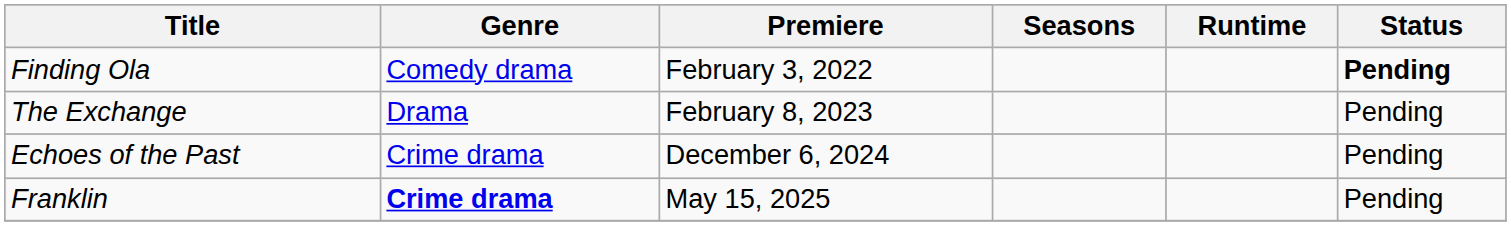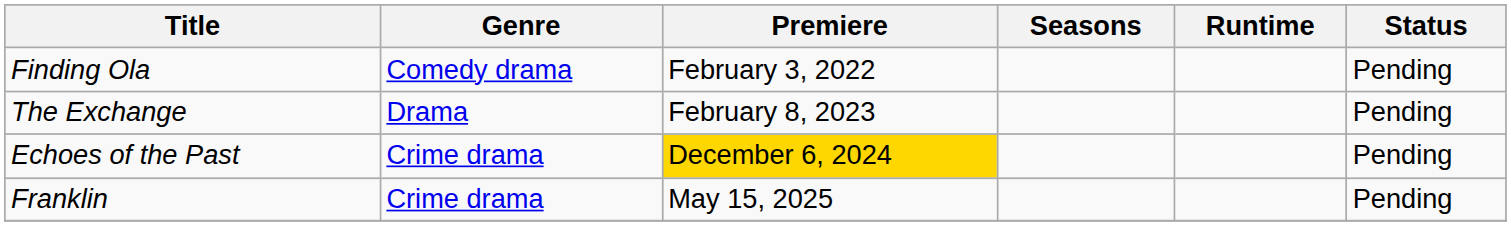Finding Ola | Status: bold -> normal
Echoes of the Past | Premiere: no background -> gold background
Franklin | Genre: bold -> normal
